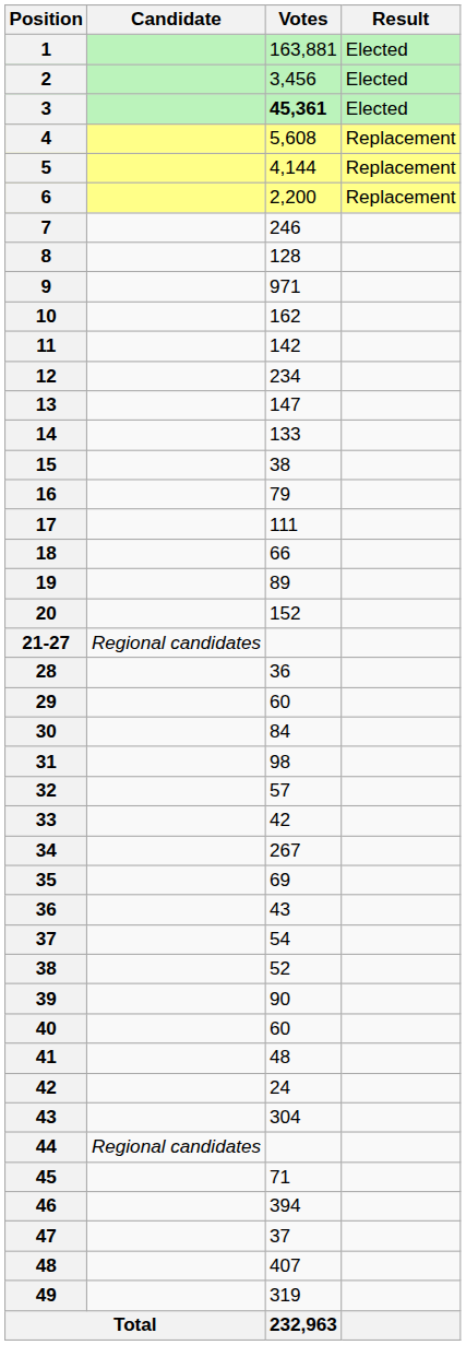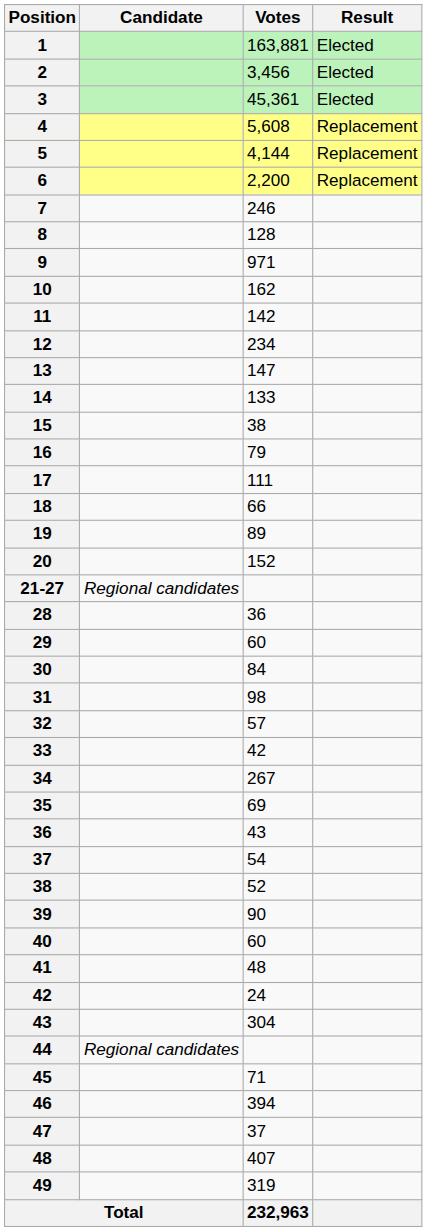3 | Votes: bold -> normal
